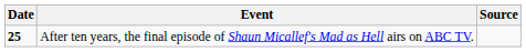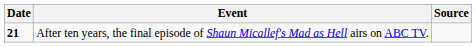row 2 | Date: 25 -> 21
